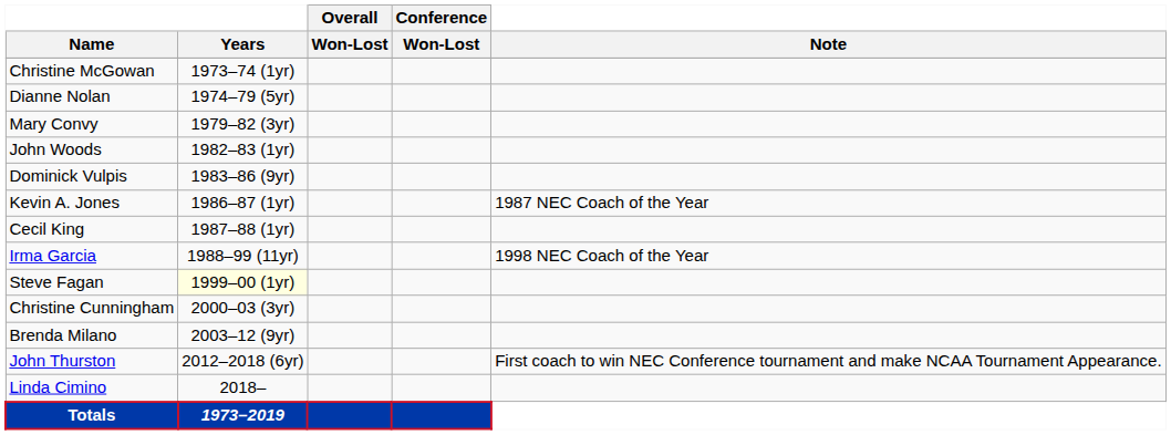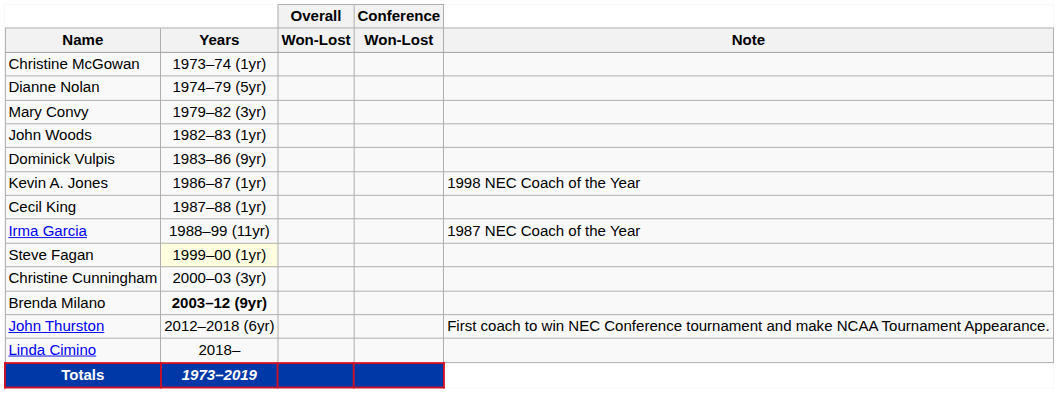Kevin A. Jones | Note: 1987 NEC Coach of the Year -> 1998 NEC Coach of the Year
Irma Garcia | Note: 1998 NEC Coach of the Year -> 1987 NEC Coach of the Year
Brenda Milano | Years: normal -> bold
